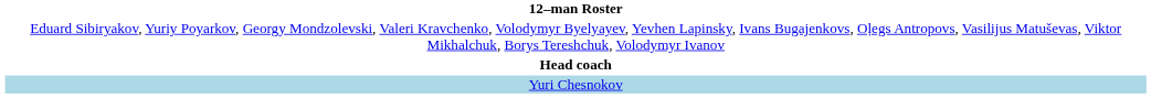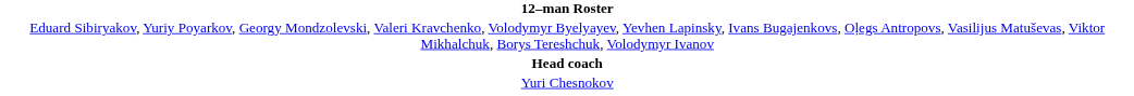row 4 | column 1: lightblue background -> no background
